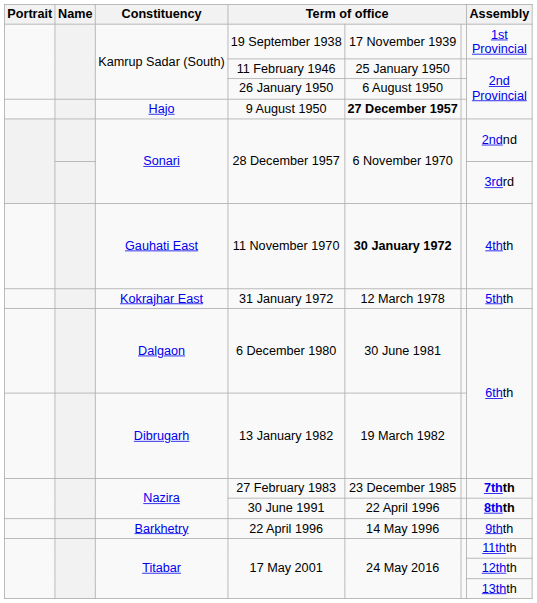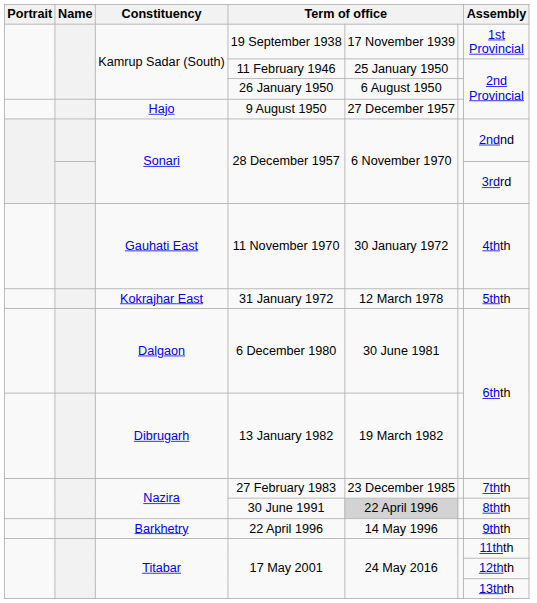9 August 1950 | column 5: bold -> normal
11 November 1970 | column 5: bold -> normal
27 February 1983 | Assembly: bold -> normal
30 June 1991 | column 5: no background -> lightgrey background
30 June 1991 | Assembly: bold -> normal
